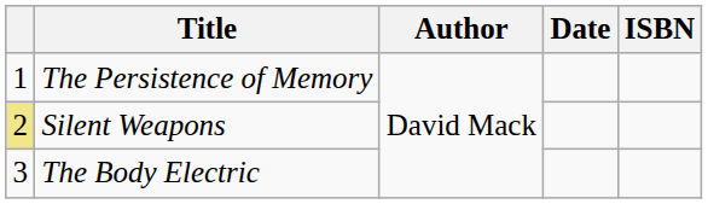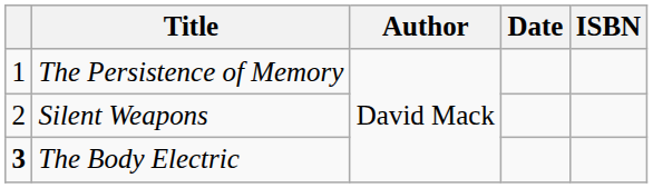Silent Weapons | column 1: khaki background -> no background
The Body Electric | column 1: normal -> bold
